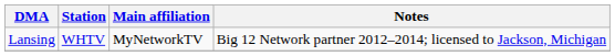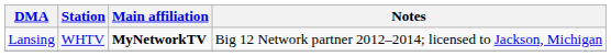Lansing | Main affiliation: normal -> bold
